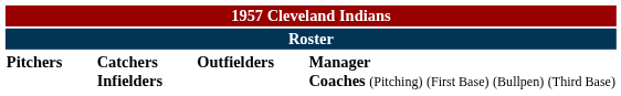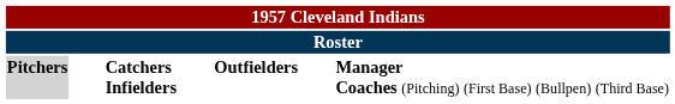Pitchers | column 1: no background -> lightgrey background
